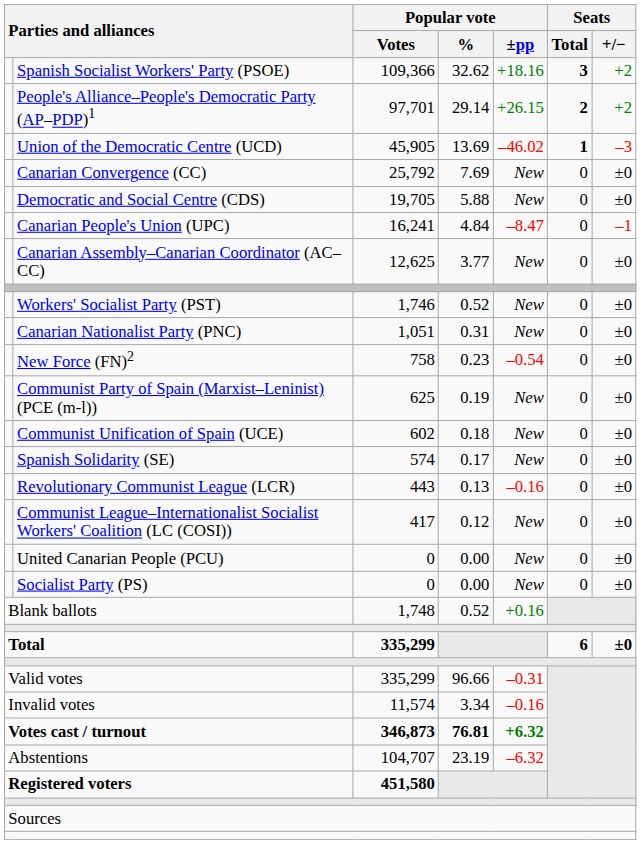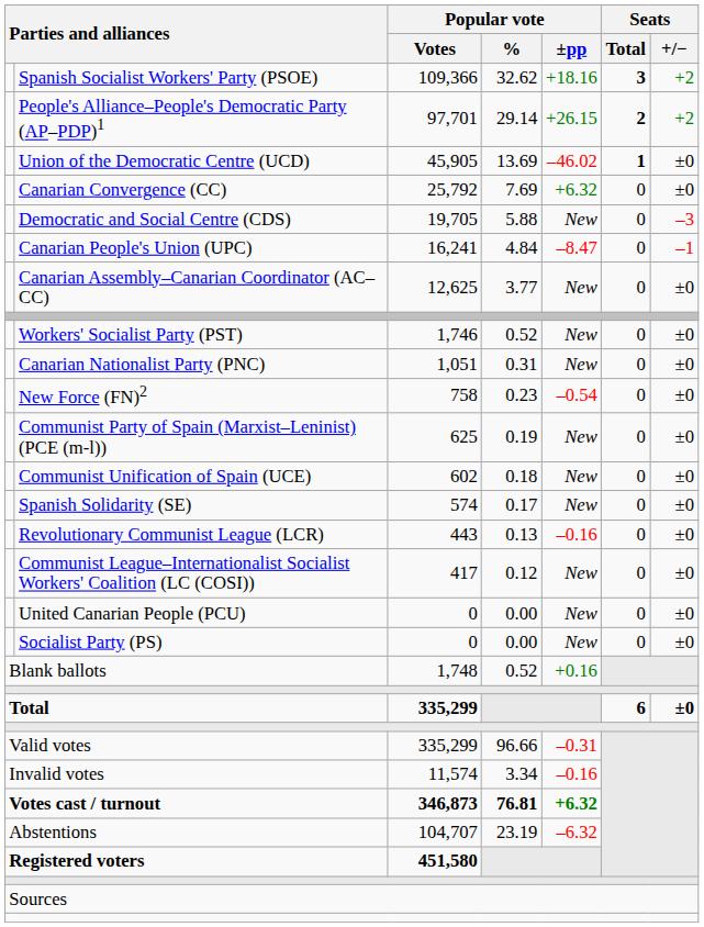Union of the Democratic Centre (UCD) | Seats / +/−: –3 -> ±0
Canarian Convergence (CC) | Popular vote / ±pp: New -> +6.32
Democratic and Social Centre (CDS) | Seats / +/−: ±0 -> –3
